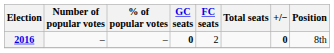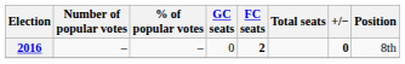2016 | GC seats: bold -> normal
2016 | FC seats: normal -> bold
